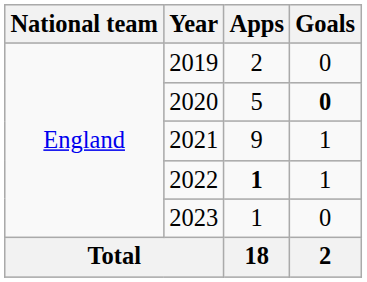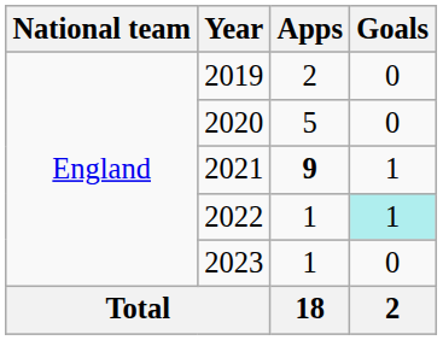2020 | Goals: bold -> normal
2021 | Apps: normal -> bold
2022 | Apps: bold -> normal
2022 | Goals: no background -> paleturquoise background
